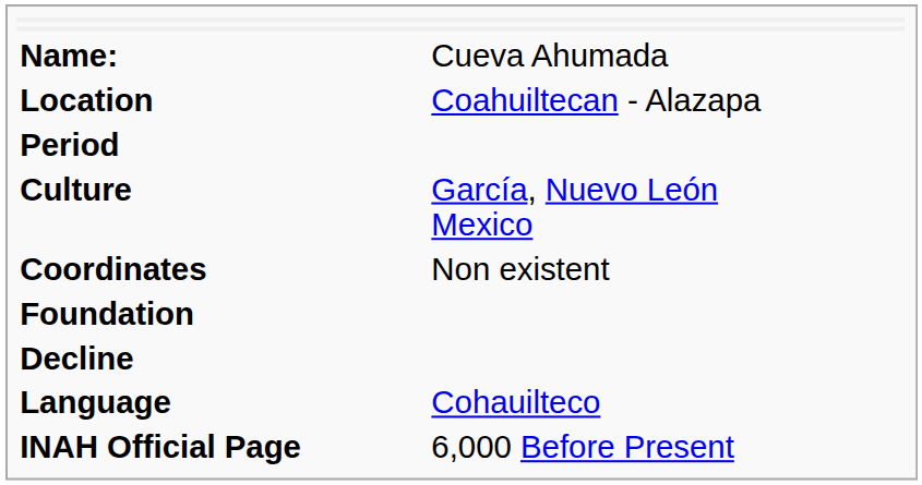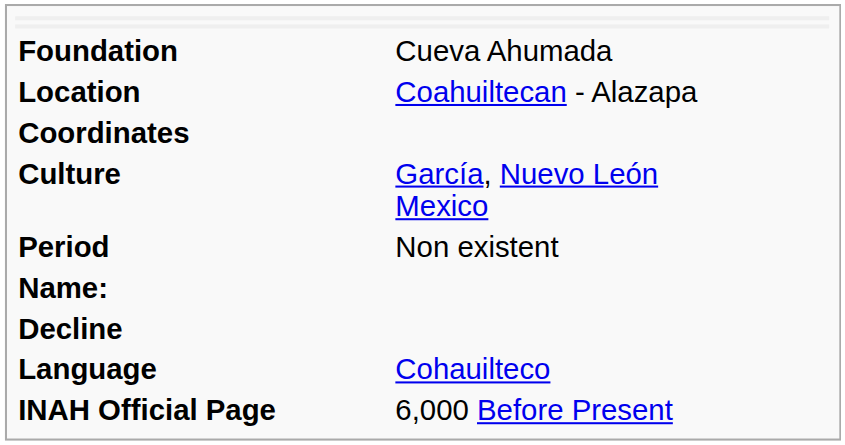row 1 | column 1: Name: -> Foundation
row 3 | column 1: Period -> Coordinates
row 5 | column 1: Coordinates -> Period
row 6 | column 1: Foundation -> Name:
